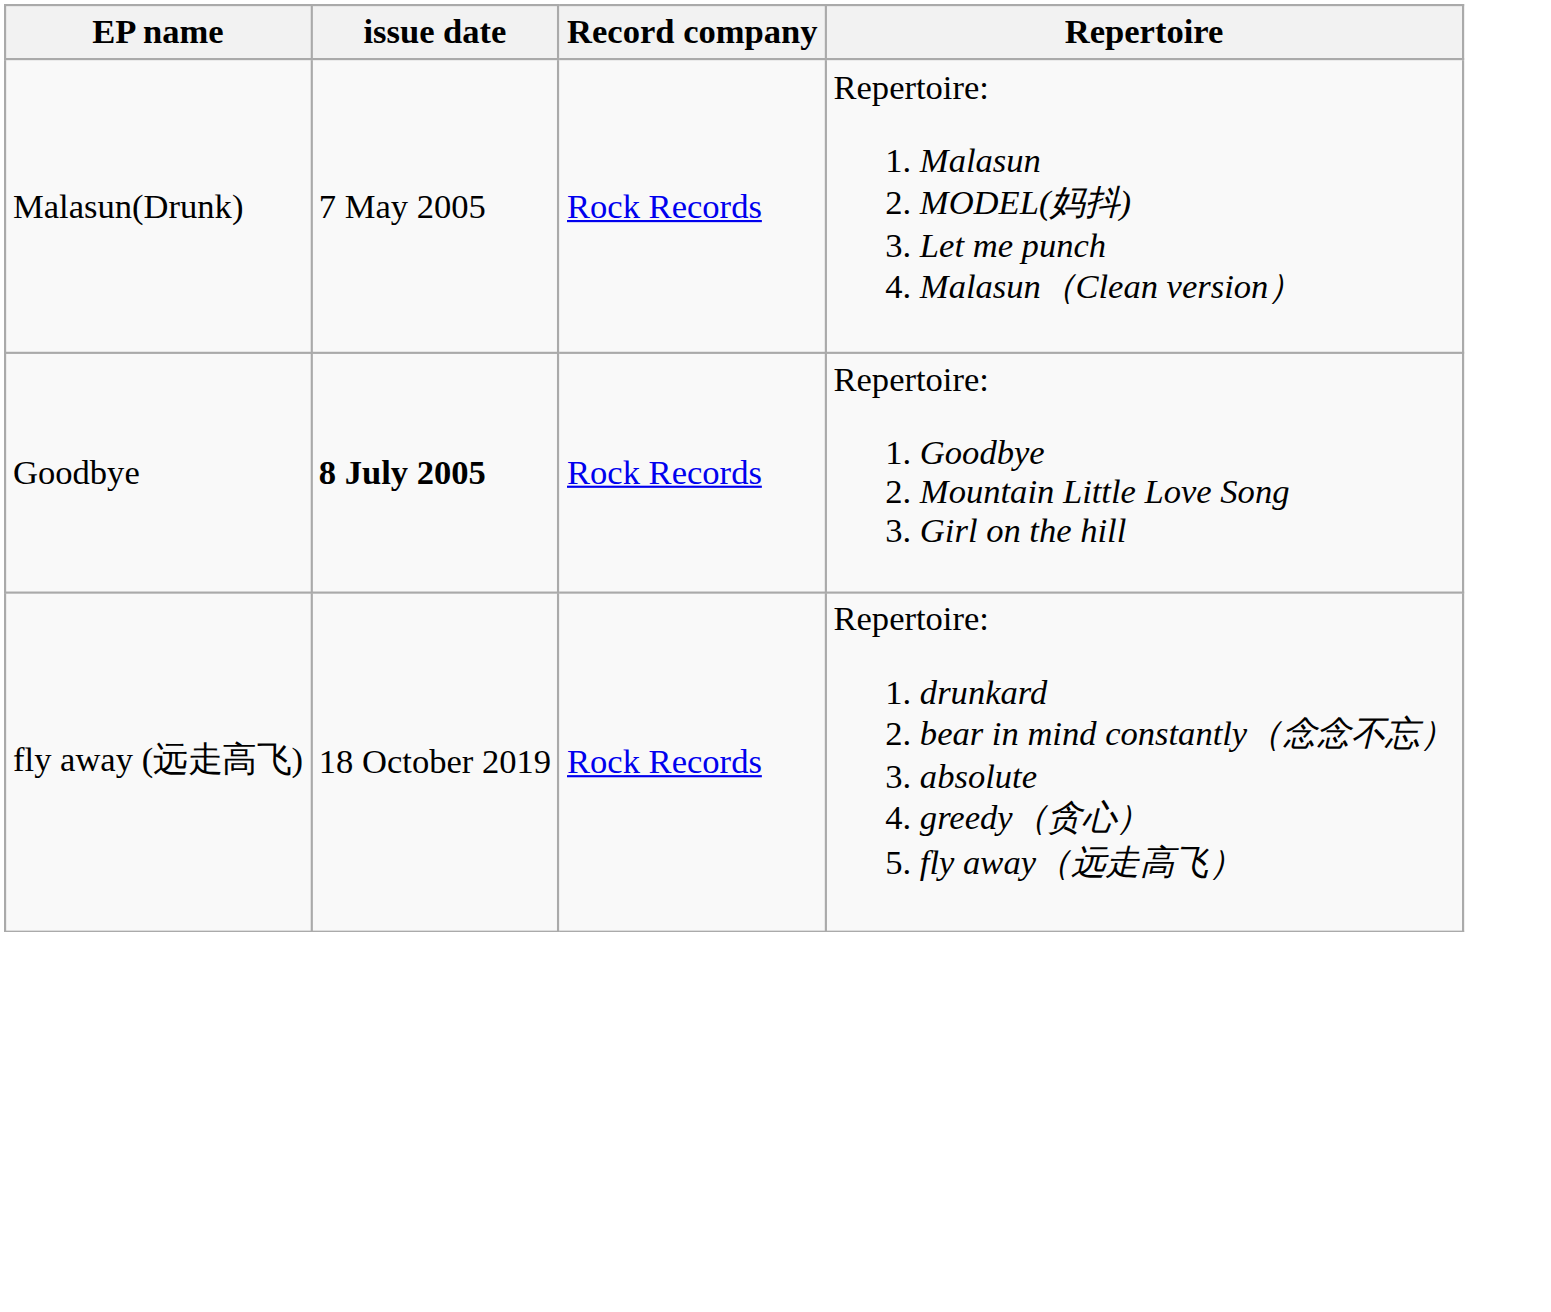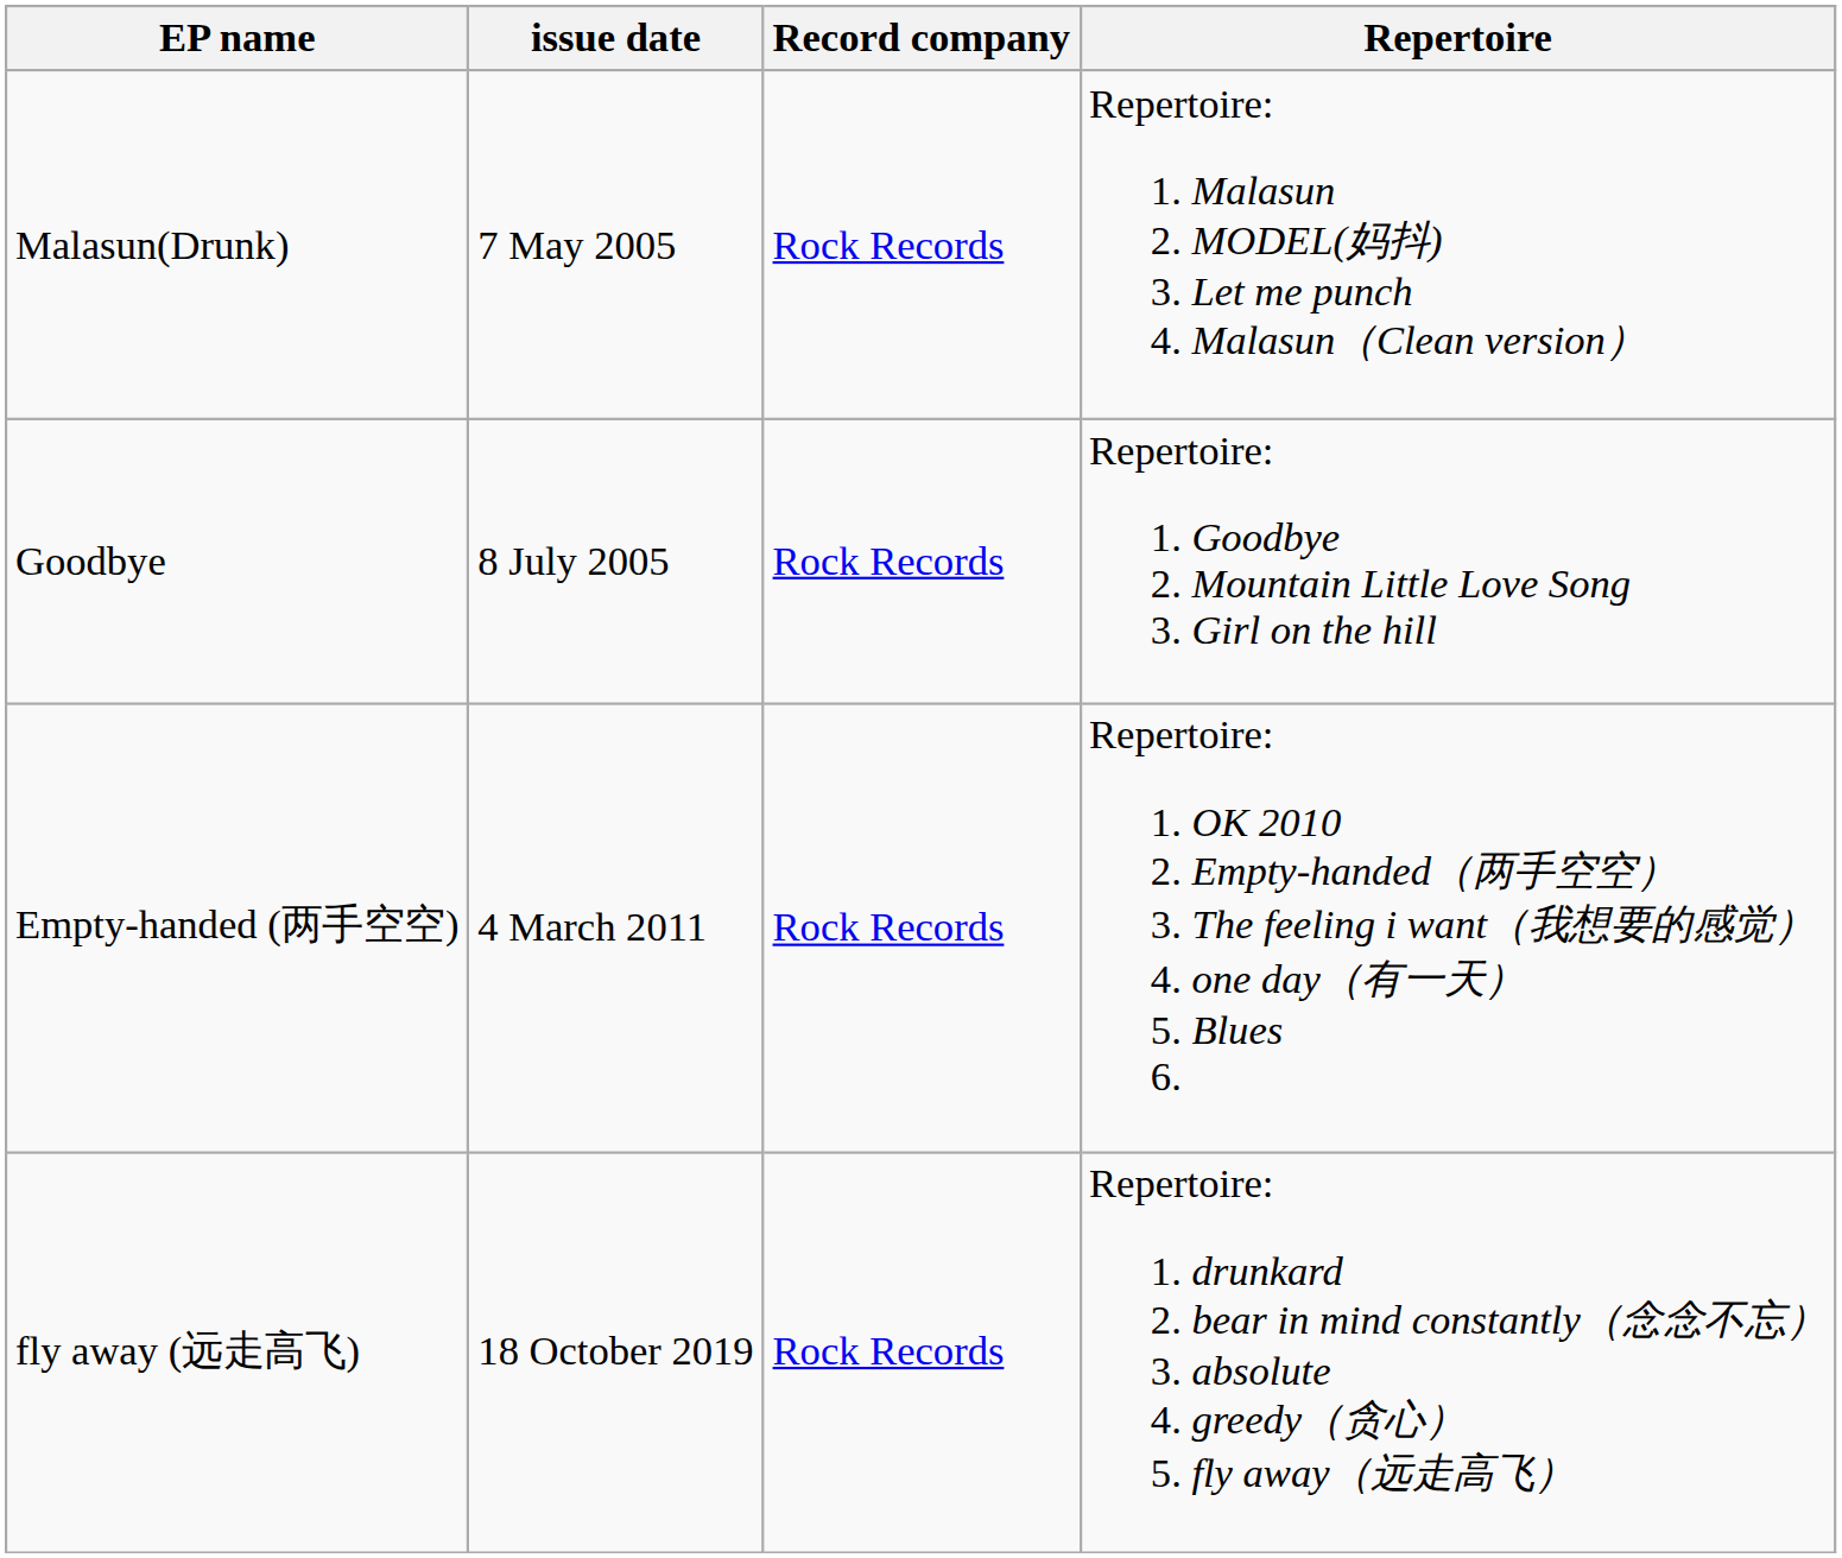Goodbye | issue date: bold -> normal
+ row: Empty-handed (两手空空) | 4 March 2011 | Rock Records | Repertoire: OK 2010 Empty-handed（两手空空） The feeling i want（我想要的感觉） one day（有一天） Blues
